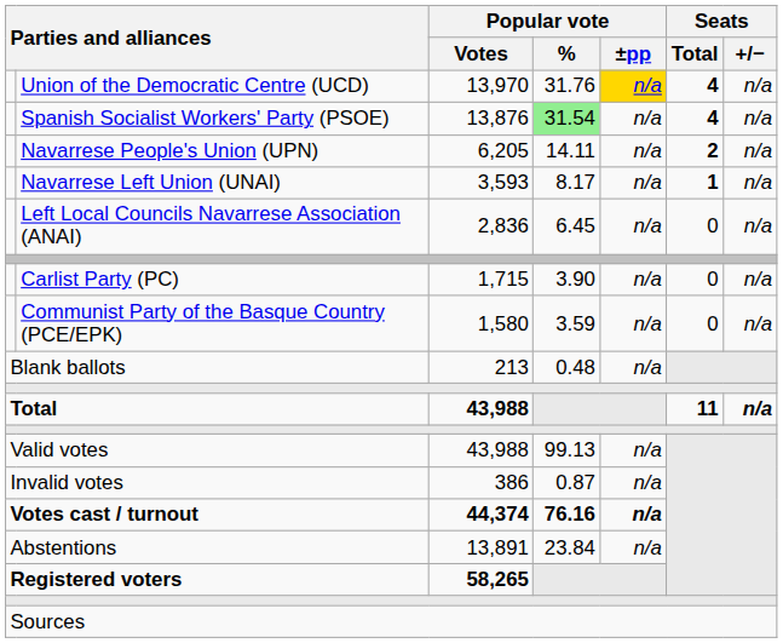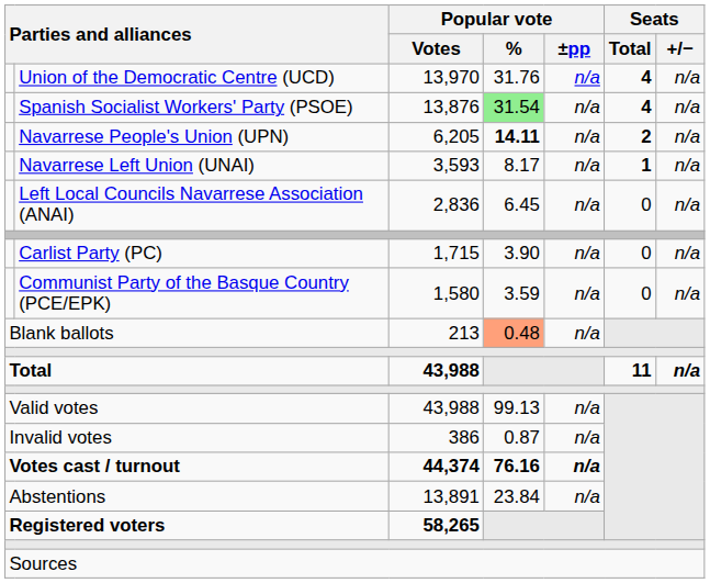Union of the Democratic Centre (UCD) | Popular vote / ±pp: gold background -> no background
Navarrese People's Union (UPN) | Popular vote / %: normal -> bold
Blank ballots | Popular vote / %: no background -> lightsalmon background
